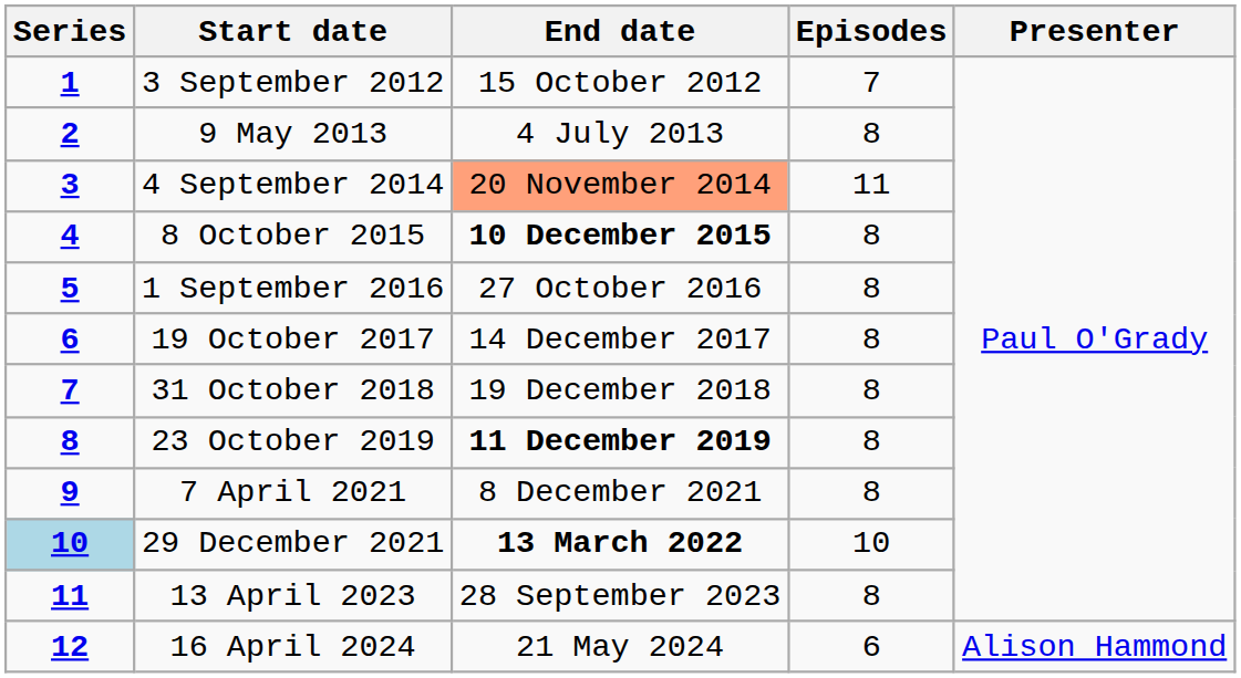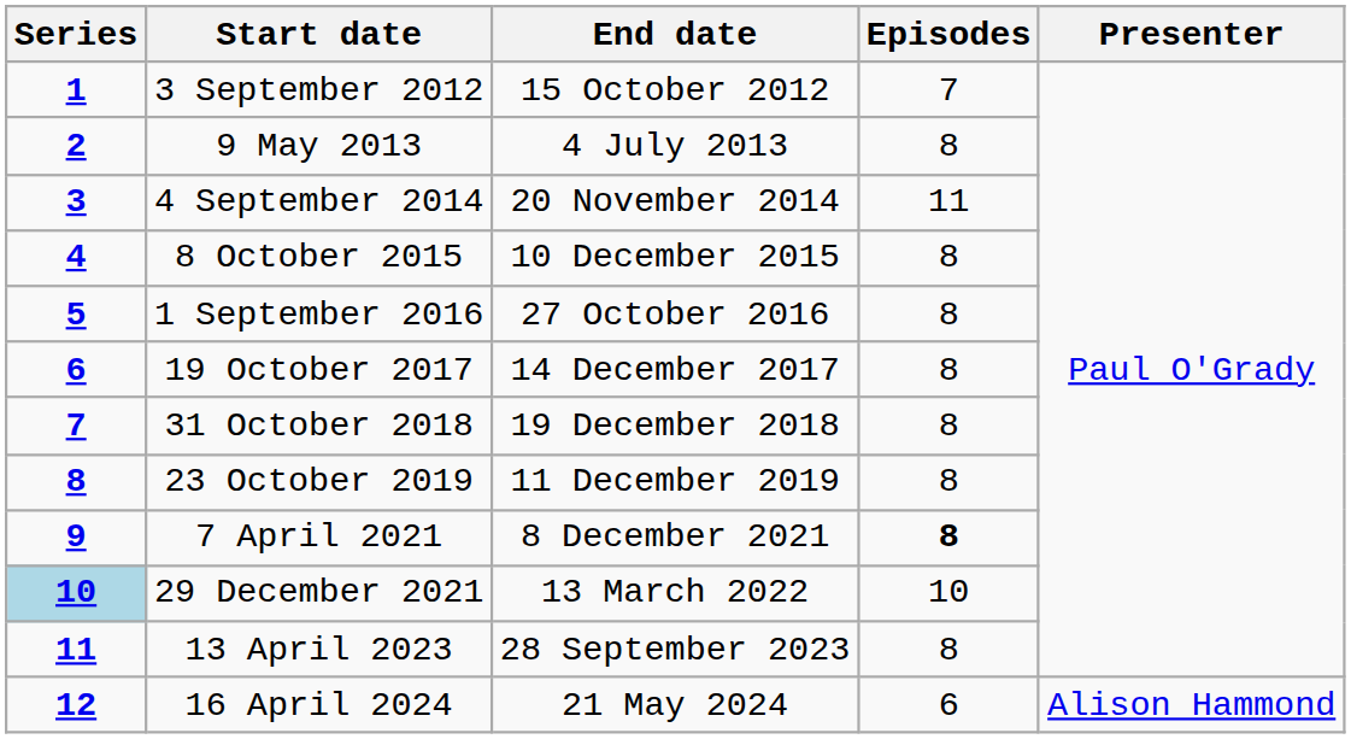4 September 2014 | End date: lightsalmon background -> no background
8 October 2015 | End date: bold -> normal
23 October 2019 | End date: bold -> normal
7 April 2021 | Episodes: normal -> bold
29 December 2021 | End date: bold -> normal
